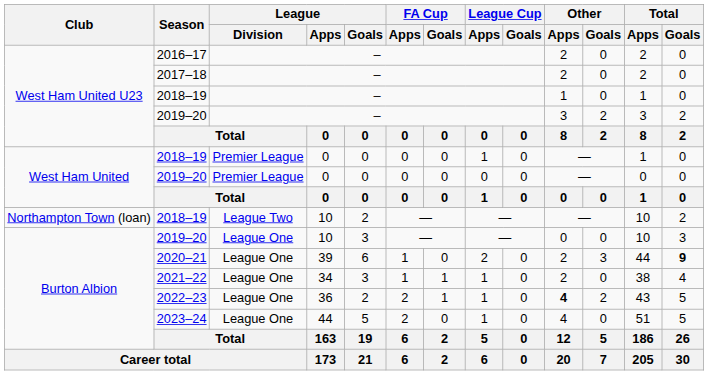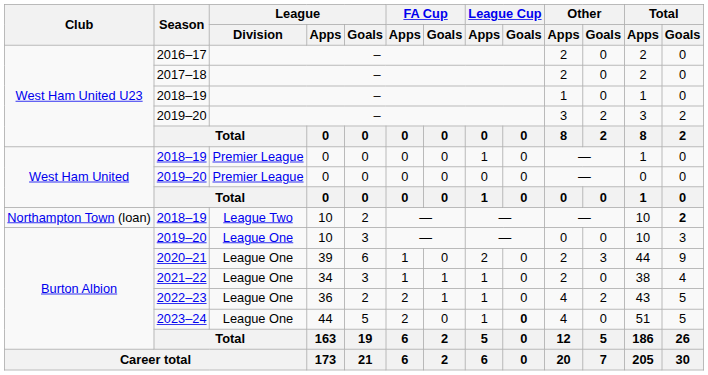2018–19 / 10 | Total / Goals: normal -> bold
2020–21 | Total / Goals: bold -> normal
2022–23 | Other / Apps: bold -> normal
2023–24 | League Cup / Goals: normal -> bold
